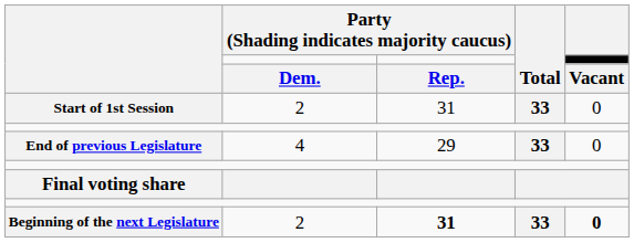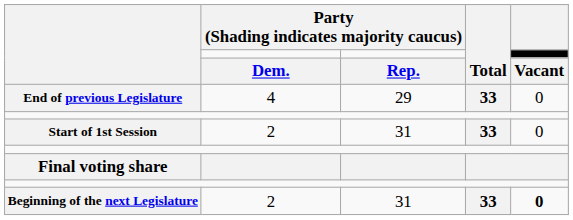rows swapped: End of previous Legislature <-> Start of 1st Session
Beginning of the next Legislature | column 3: bold -> normal
